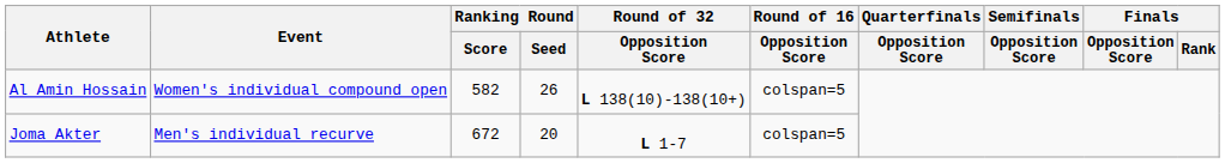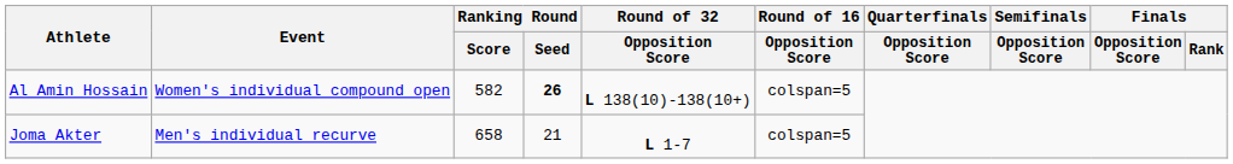Al Amin Hossain | Ranking Round / Seed: normal -> bold
Joma Akter | Ranking Round / Score: 672 -> 658
Joma Akter | Ranking Round / Seed: 20 -> 21
